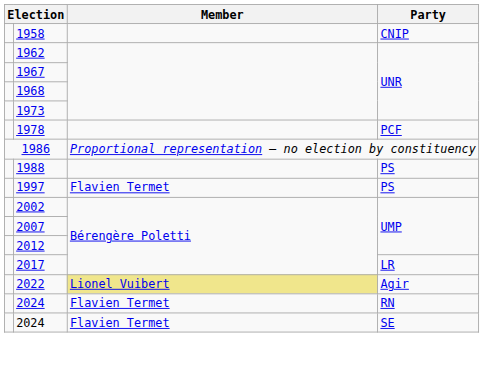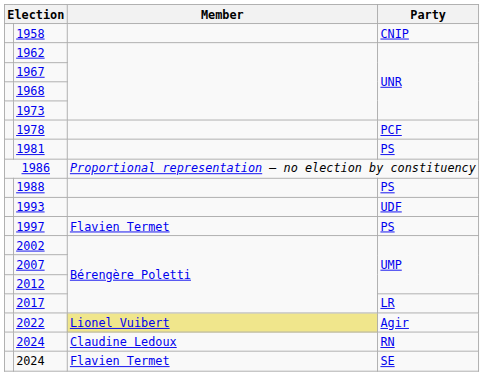+ row: 1981 | PS
+ row: 1993 | UDF
2024 / RN | Member: Flavien Termet -> Claudine Ledoux
